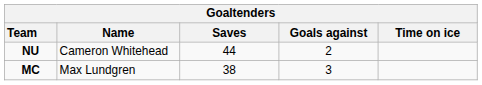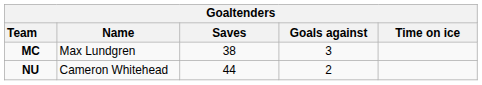rows swapped: MC <-> NU
